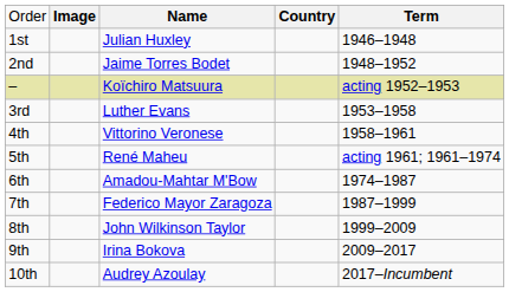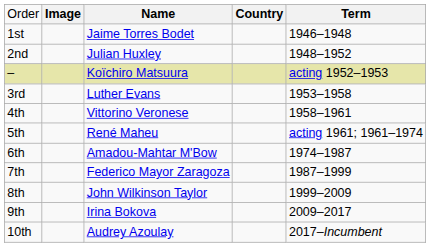1st | column 3: Julian Huxley -> Jaime Torres Bodet
2nd | column 3: Jaime Torres Bodet -> Julian Huxley
